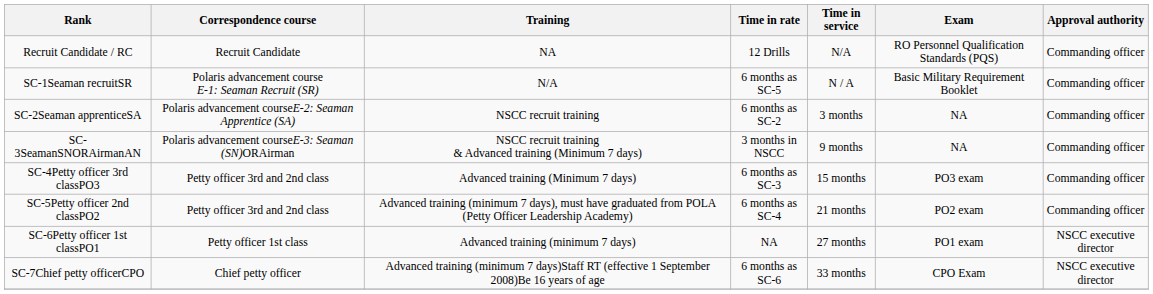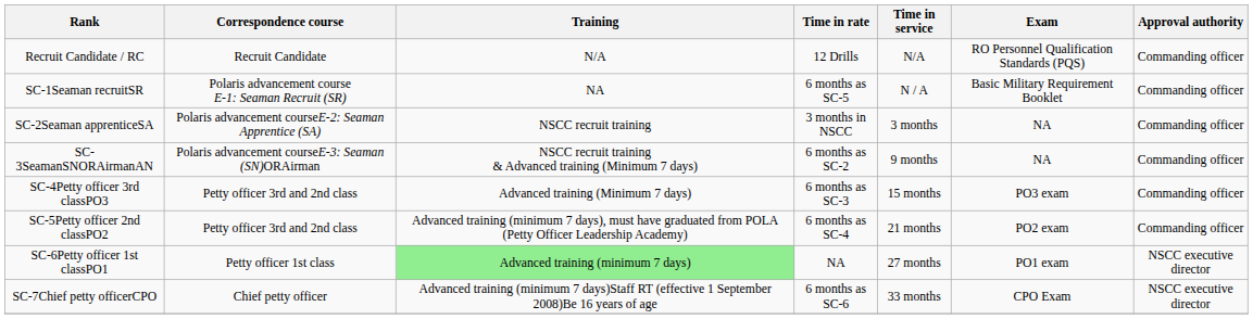Recruit Candidate / RC | Training: NA -> N/A
SC-1Seaman recruitSR | Training: N/A -> NA
SC-2Seaman apprenticeSA | Time in rate: 6 months as SC-2 -> 3 months in NSCC
SC-3SeamanSNORAirmanAN | Time in rate: 3 months in NSCC -> 6 months as SC-2
SC-6Petty officer 1st classPO1 | Training: no background -> lightgreen background
